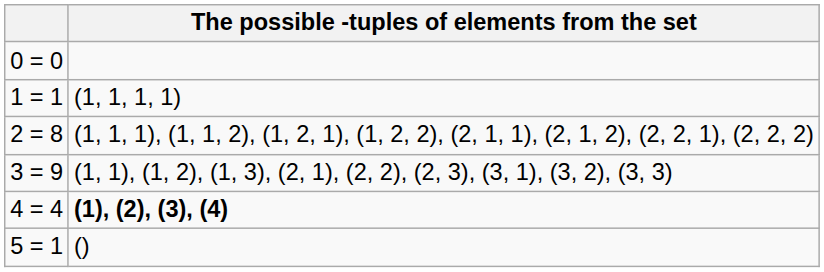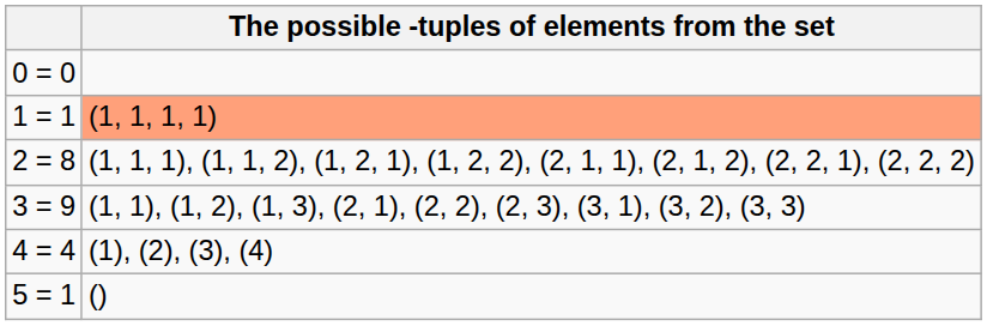1 = 1 | The possible -tuples of elements from the set: no background -> lightsalmon background
4 = 4 | The possible -tuples of elements from the set: bold -> normal
